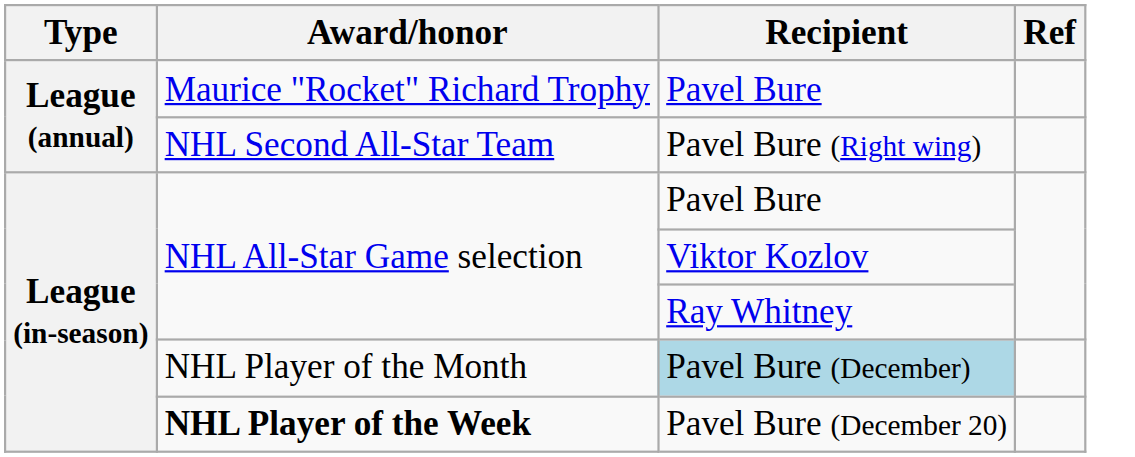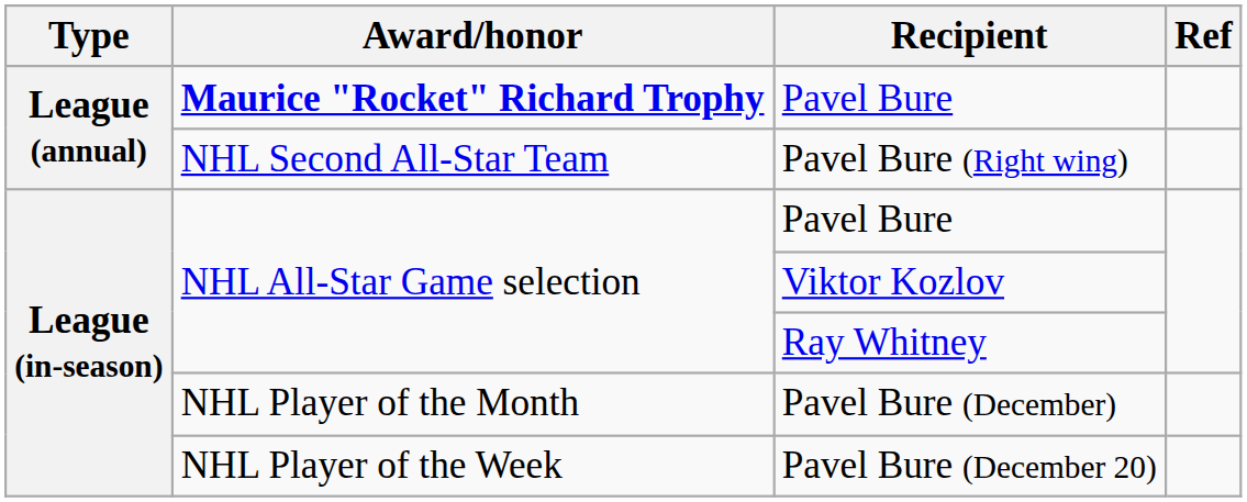Maurice "Rocket" Richard Trophy / Pavel Bure | Award/honor: normal -> bold
Pavel Bure (December) | Recipient: lightblue background -> no background
Pavel Bure (December 20) | Award/honor: bold -> normal
